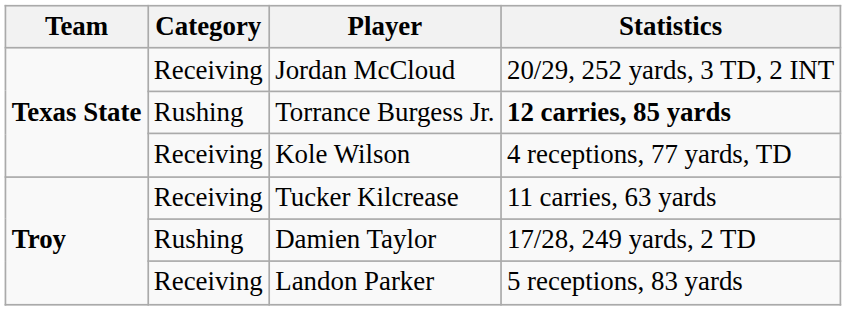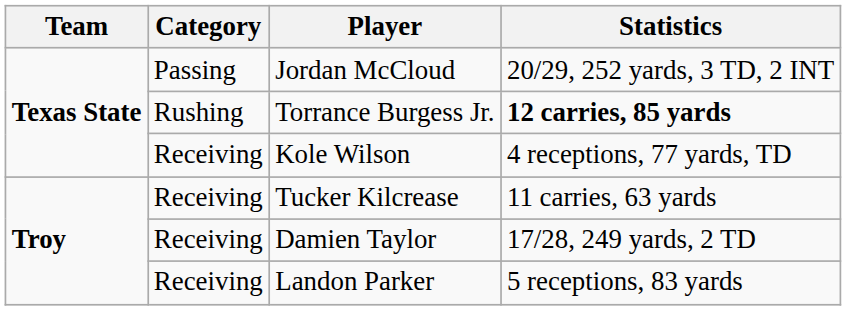Jordan McCloud | Category: Receiving -> Passing
Damien Taylor | Category: Rushing -> Receiving
